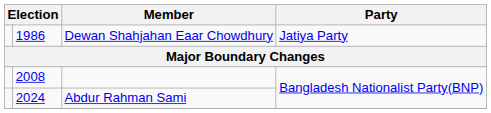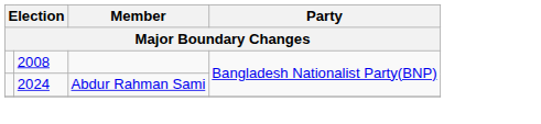- row: 1986 | Dewan Shahjahan Eaar Chowdhury | Jatiya Party
